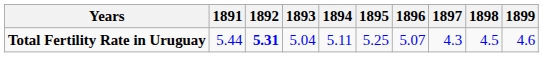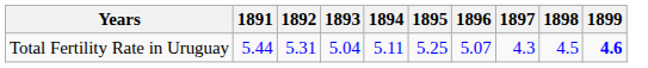row 2 | Years: bold -> normal
row 2 | 1892: bold -> normal
row 2 | 1899: normal -> bold
